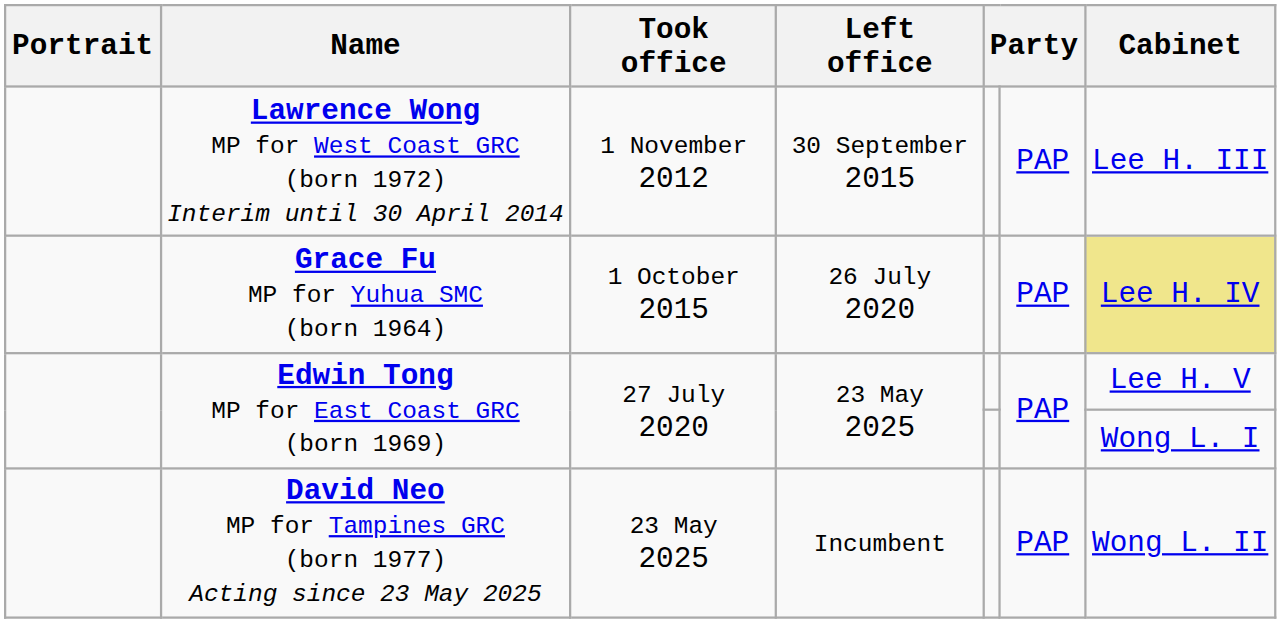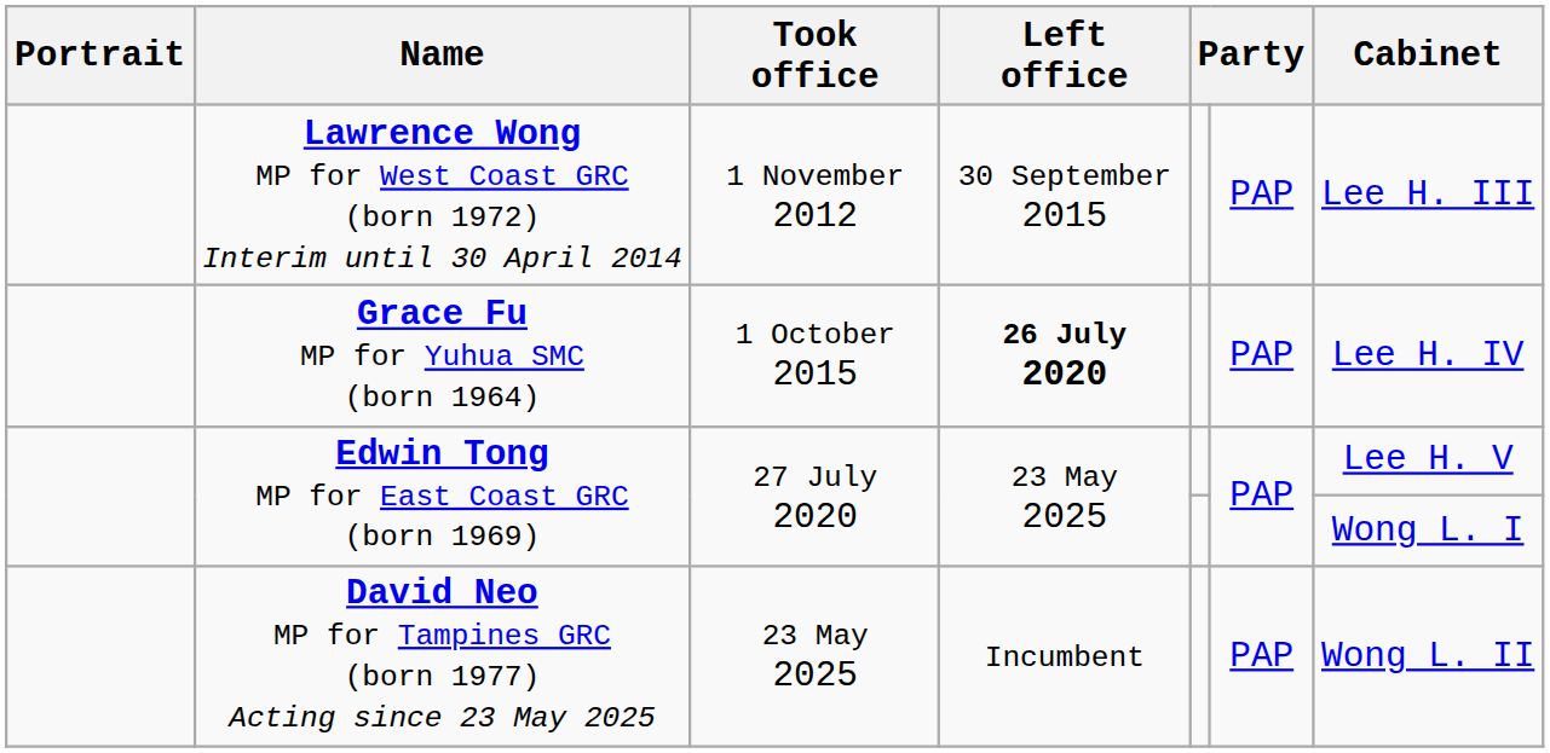Grace Fu MP for Yuhua SMC (born 1964) | Left office: normal -> bold
Grace Fu MP for Yuhua SMC (born 1964) | Cabinet: khaki background -> no background
